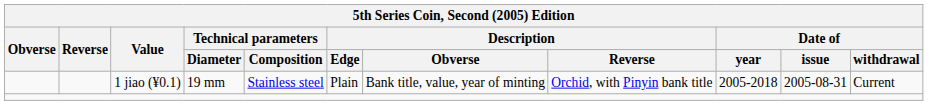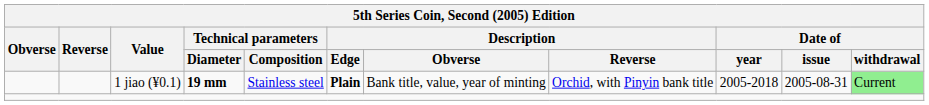1 jiao (¥0.1) | Technical parameters / Diameter: normal -> bold
1 jiao (¥0.1) | Description / Edge: normal -> bold
1 jiao (¥0.1) | Date of / withdrawal: no background -> lightgreen background
